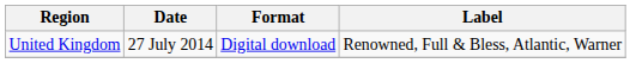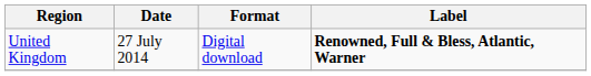United Kingdom | Label: normal -> bold
